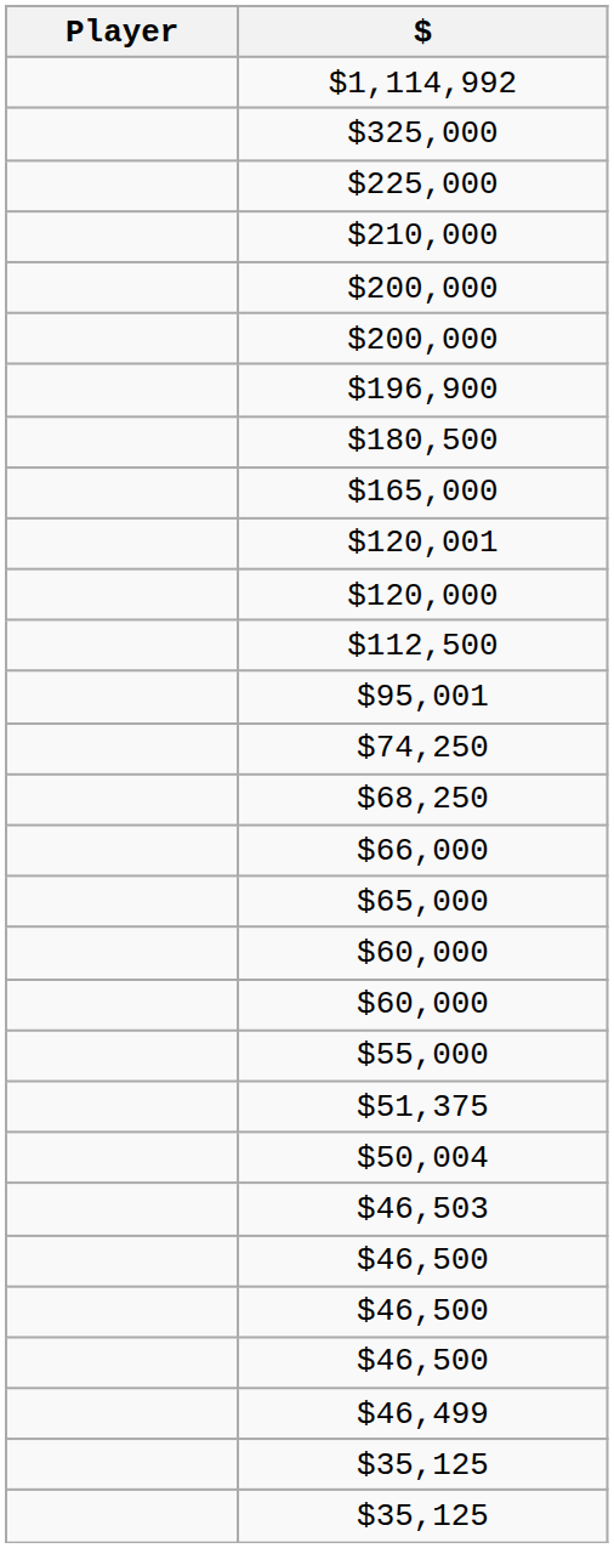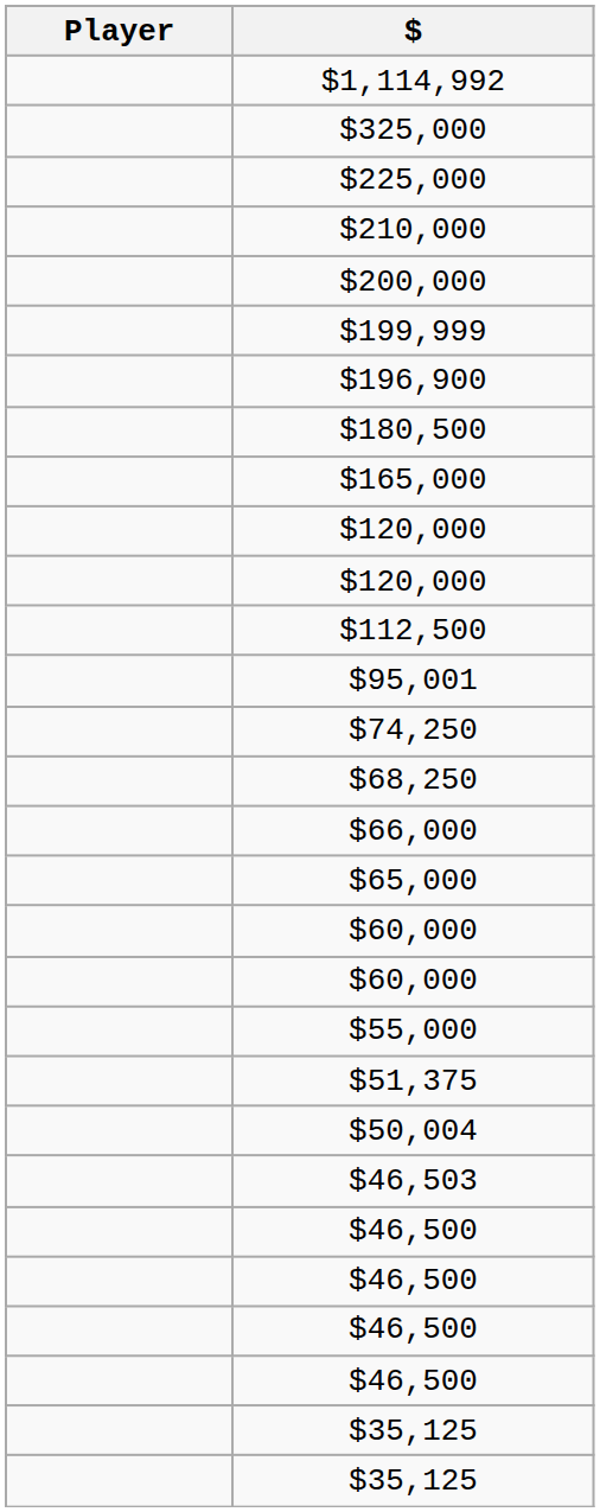row 7 | $: $200,000 -> $199,999
row 11 | $: $120,001 -> $120,000
row 28 | $: $46,499 -> $46,500
